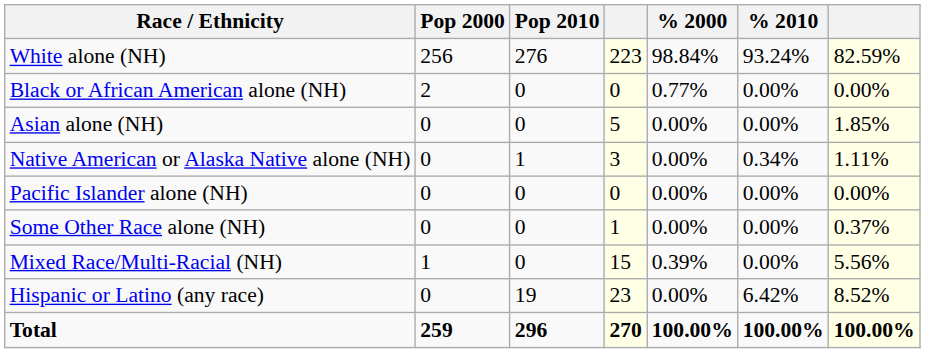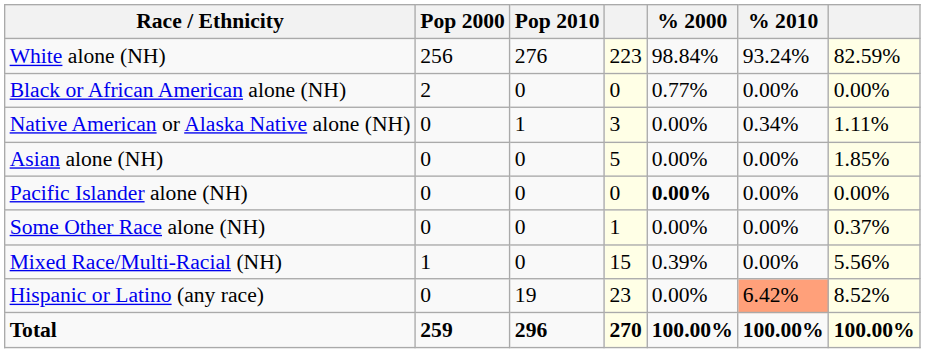rows swapped: Native American or Alaska Native alone (NH) <-> Asian alone (NH)
Pacific Islander alone (NH) | % 2000: normal -> bold
Hispanic or Latino (any race) | % 2010: no background -> lightsalmon background
